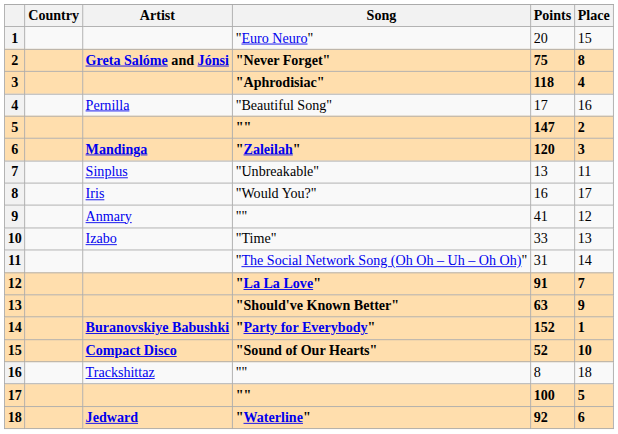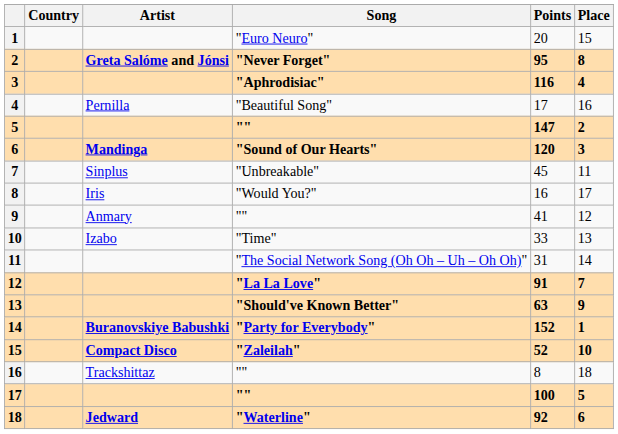row 3 | Points: 75 -> 95
row 4 | Points: 118 -> 116
row 7 | Song: "Zaleilah" -> "Sound of Our Hearts"
row 8 | Points: 13 -> 45
row 16 | Song: "Sound of Our Hearts" -> "Zaleilah"
